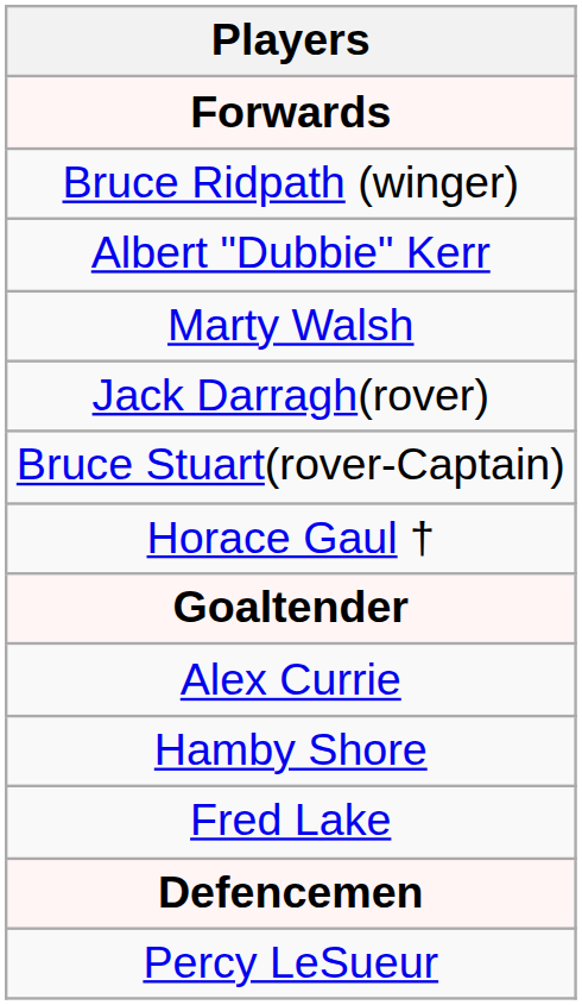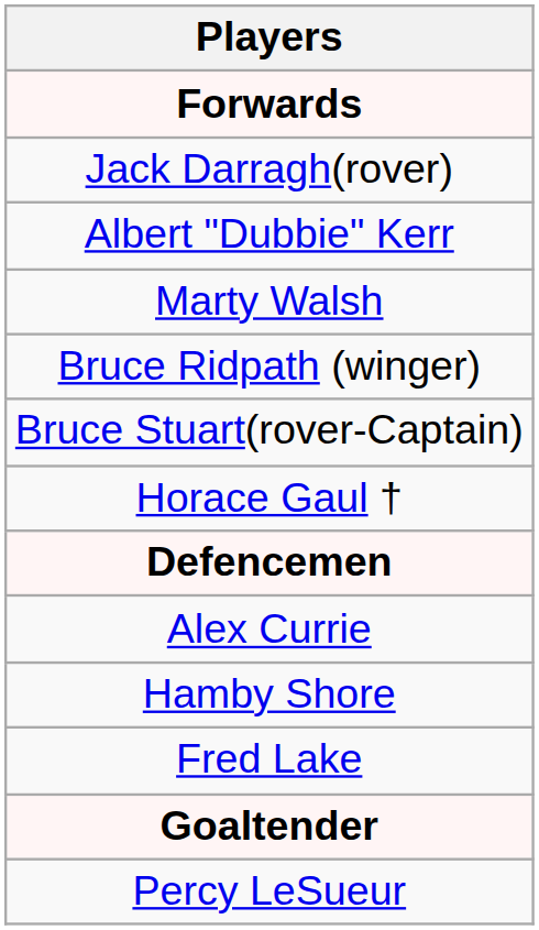row 3 | column 1: Bruce Ridpath (winger) -> Jack Darragh(rover)
row 6 | column 1: Jack Darragh(rover) -> Bruce Ridpath (winger)
row 9 | column 1: Goaltender -> Defencemen
row 13 | column 1: Defencemen -> Goaltender
